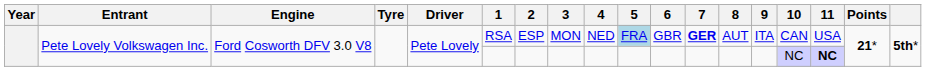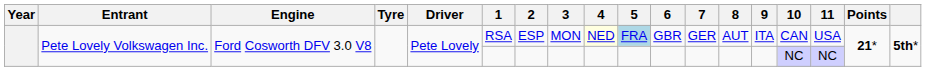row 2 | 4: no background -> lightyellow background
row 2 | 7: bold -> normal
row 3 | 11: bold -> normal
